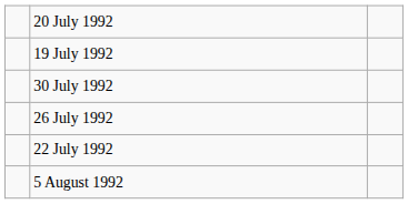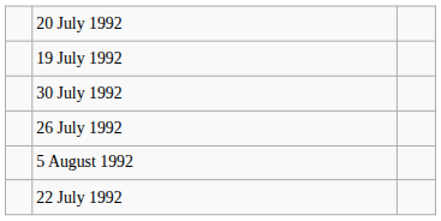rows swapped: 22 July 1992 <-> 5 August 1992
